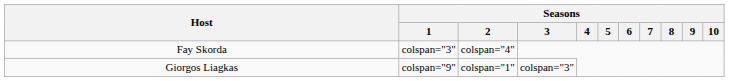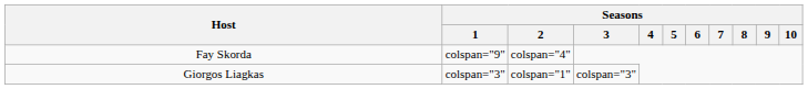Fay Skorda | Seasons / 1: colspan="3" -> colspan="9"
Giorgos Liagkas | Seasons / 1: colspan="9" -> colspan="3"
